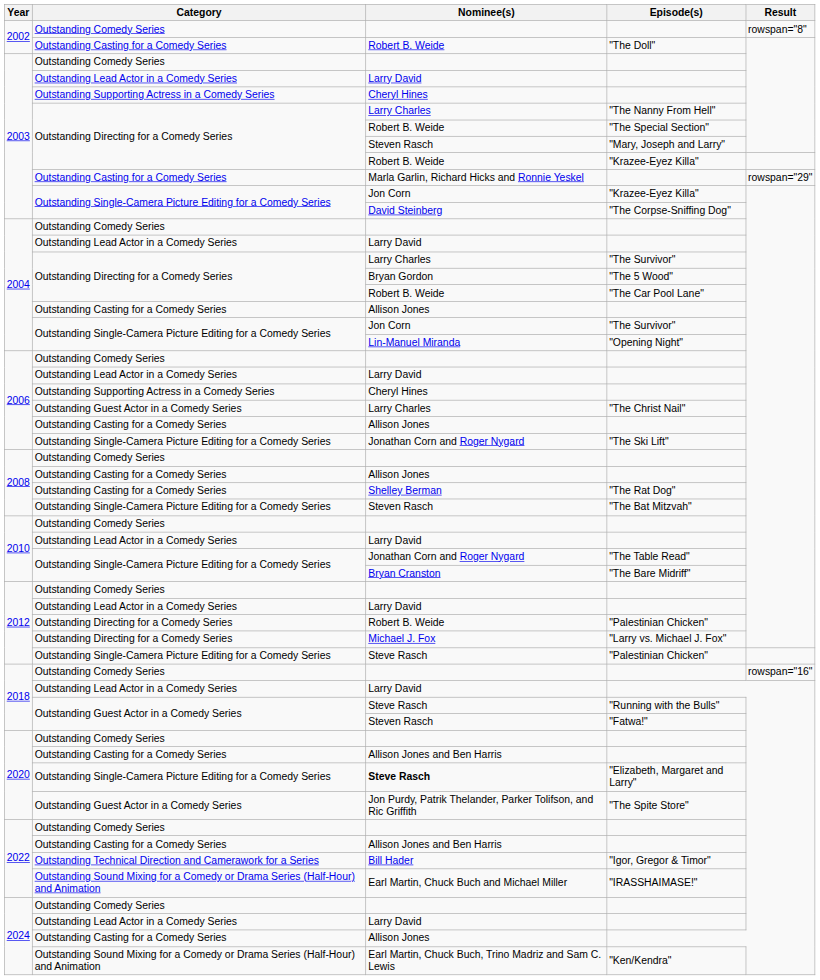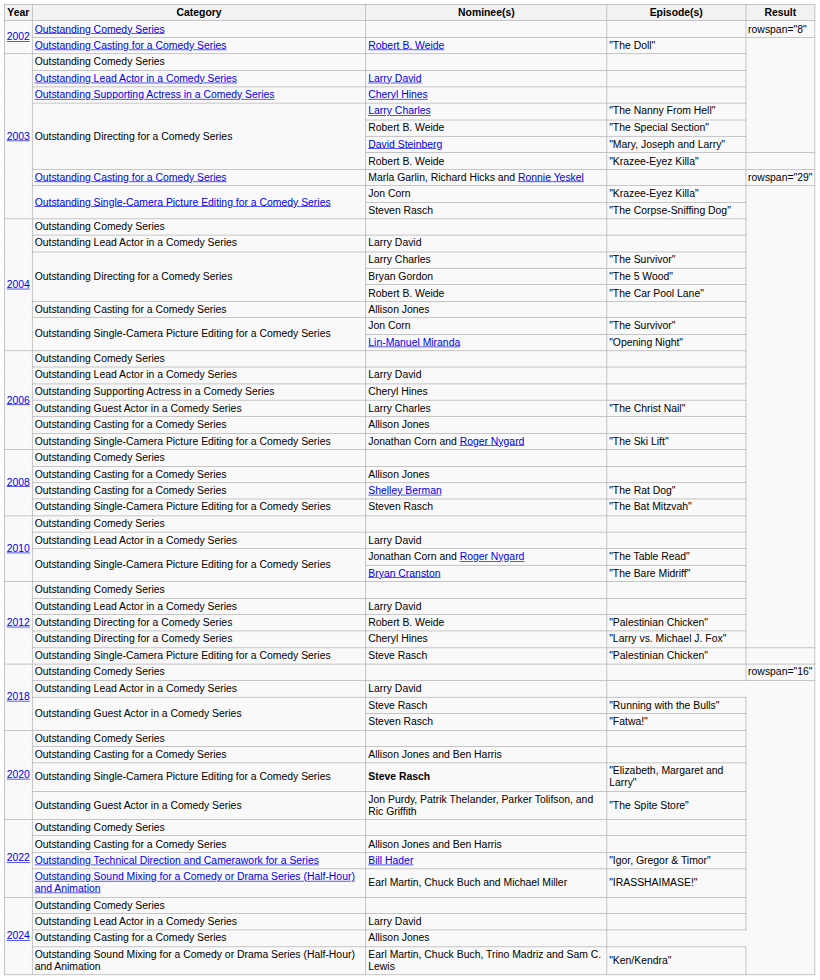"Mary, Joseph and Larry" | Nominee(s): Steven Rasch -> David Steinberg
"The Corpse-Sniffing Dog" | Nominee(s): David Steinberg -> Steven Rasch
"Larry vs. Michael J. Fox" | Nominee(s): Michael J. Fox -> Cheryl Hines
